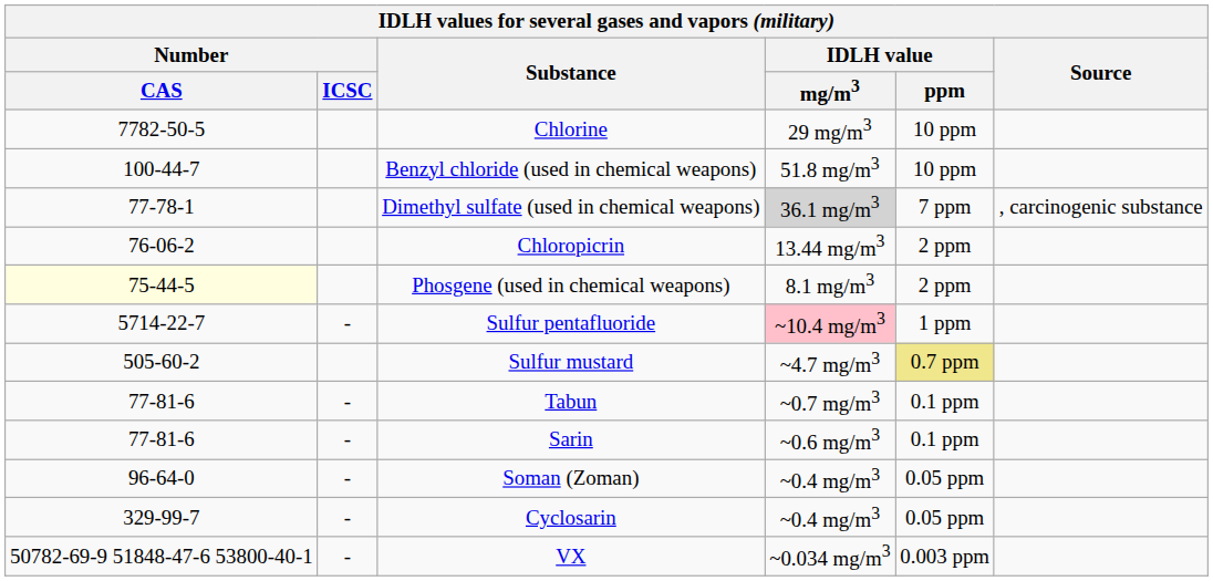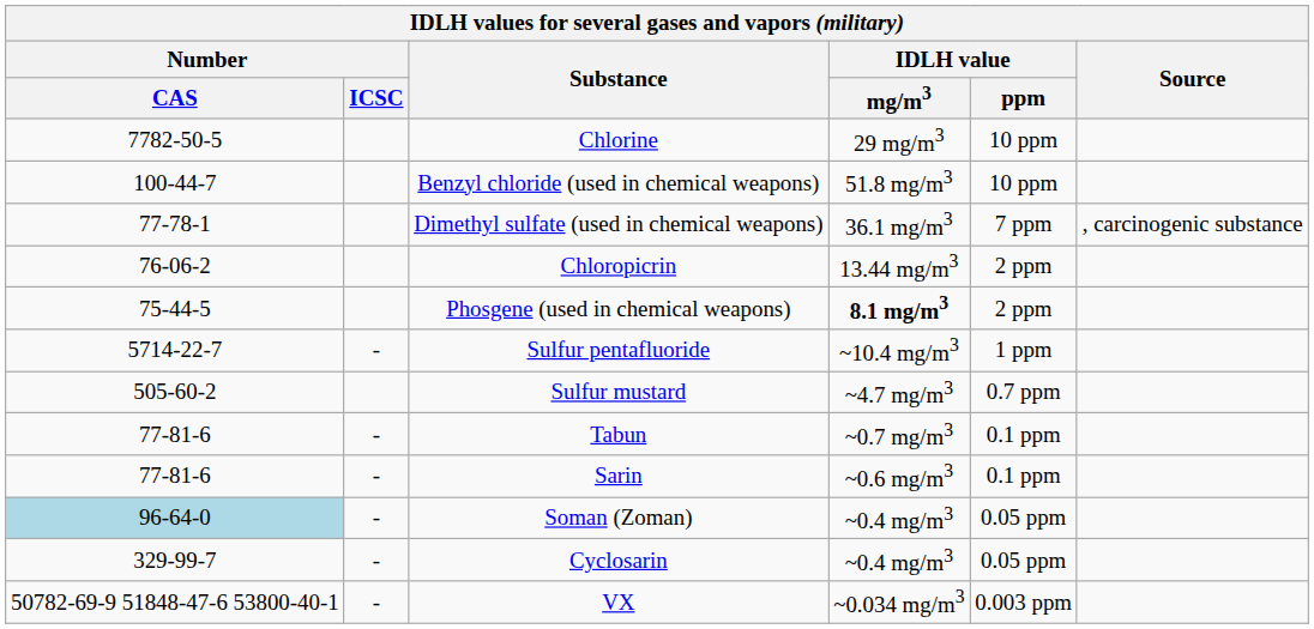Dimethyl sulfate (used in chemical weapons) | IDLH value / mg/m3: lightgrey background -> no background
Phosgene (used in chemical weapons) | Number / CAS: lightyellow background -> no background
Phosgene (used in chemical weapons) | IDLH value / mg/m3: normal -> bold
Sulfur pentafluoride | IDLH value / mg/m3: pink background -> no background
Sulfur mustard | IDLH value / ppm: khaki background -> no background
Soman (Zoman) | Number / CAS: no background -> lightblue background
